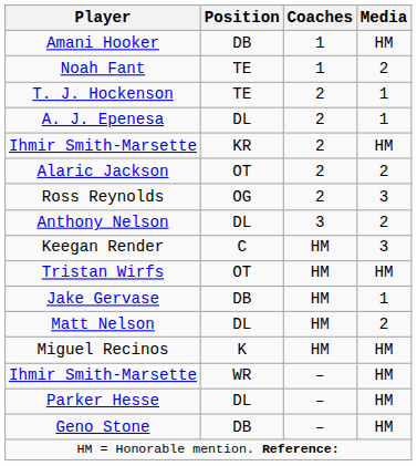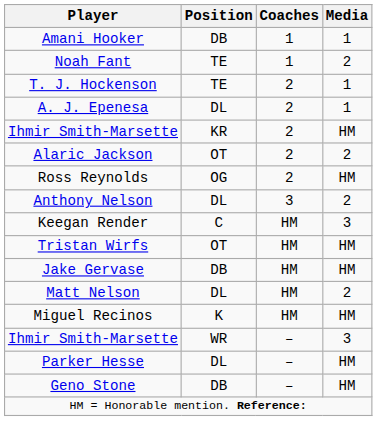Amani Hooker | Media: HM -> 1
Ross Reynolds | Media: 3 -> HM
Jake Gervase | Media: 1 -> HM
Ihmir Smith-Marsette / WR | Media: HM -> 3
